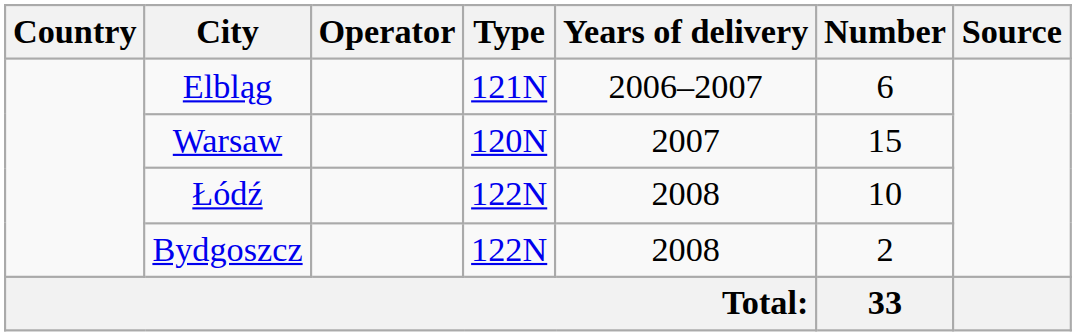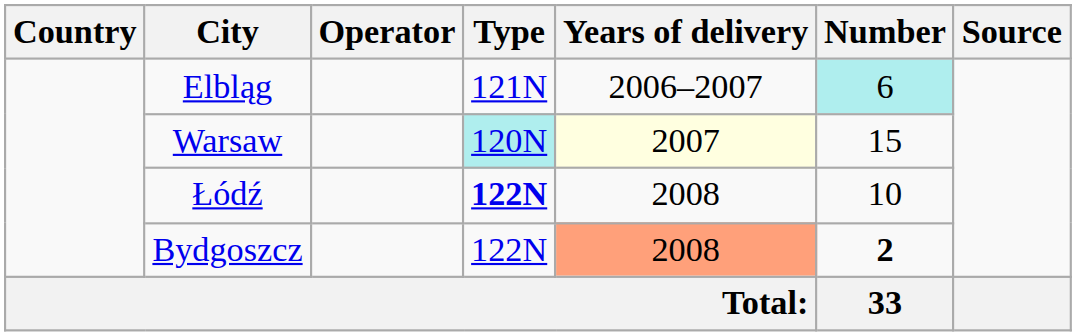Elbląg | Number: no background -> paleturquoise background
Warsaw | Type: no background -> paleturquoise background
Warsaw | Years of delivery: no background -> lightyellow background
Łódź | Type: normal -> bold
Bydgoszcz | Years of delivery: no background -> lightsalmon background
Bydgoszcz | Number: normal -> bold
